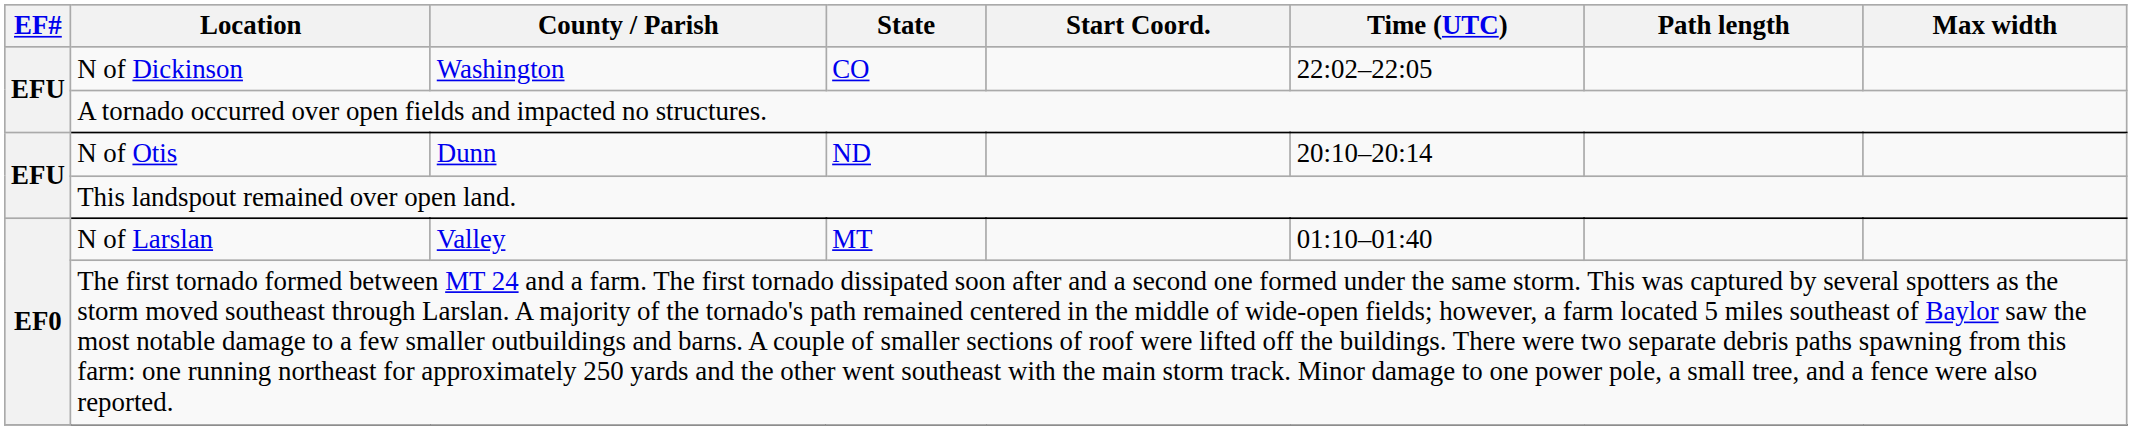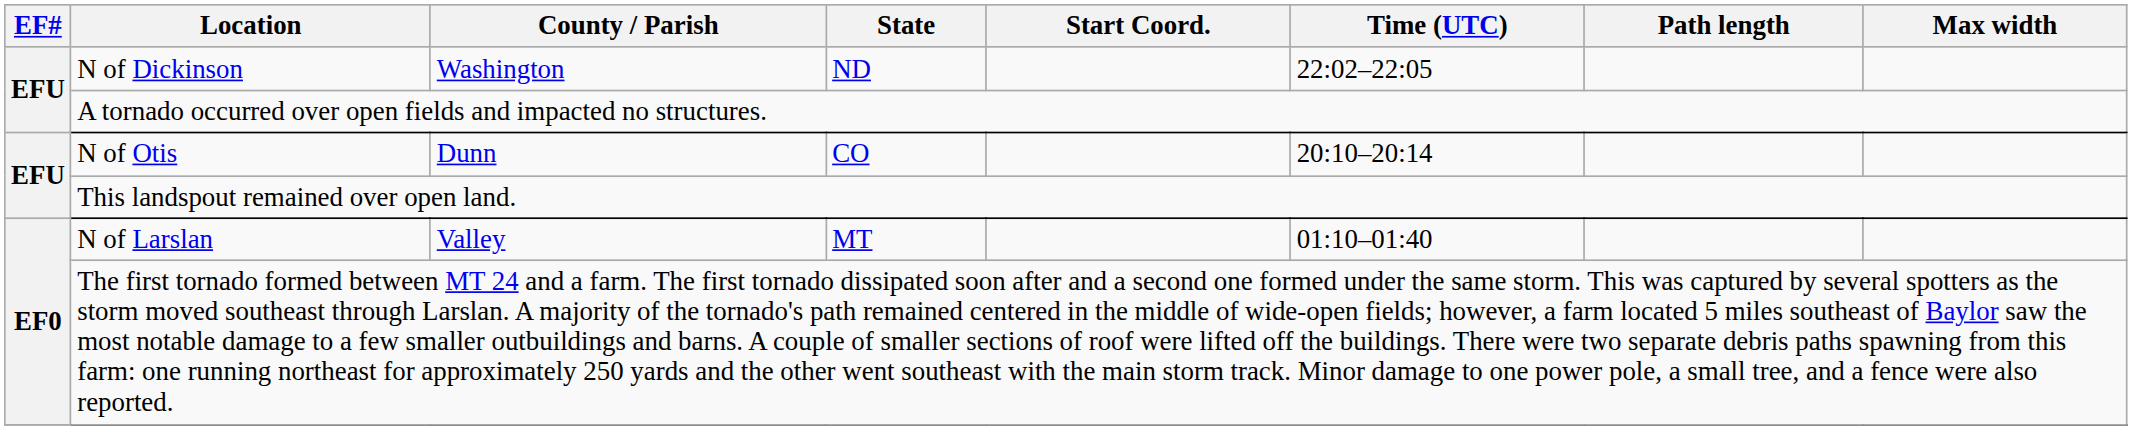N of Dickinson | State: CO -> ND
N of Otis | State: ND -> CO
